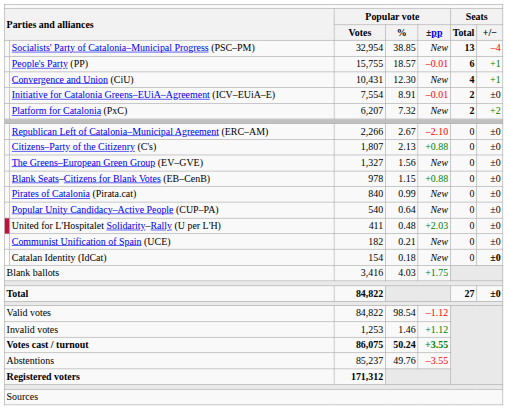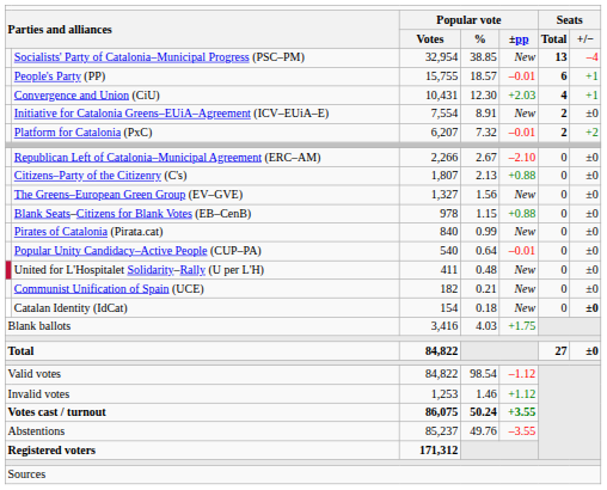Convergence and Union (CiU) | column 5: New -> +2.03
Initiative for Catalonia Greens–EUiA–Agreement (ICV–EUiA–E) | column 5: –0.01 -> New
Platform for Catalonia (PxC) | column 5: New -> –0.01
Popular Unity Candidacy–Active People (CUP–PA) | column 5: New -> –0.01
United for L'Hospitalet Solidarity–Rally (U per L'H) | column 5: +2.03 -> New
